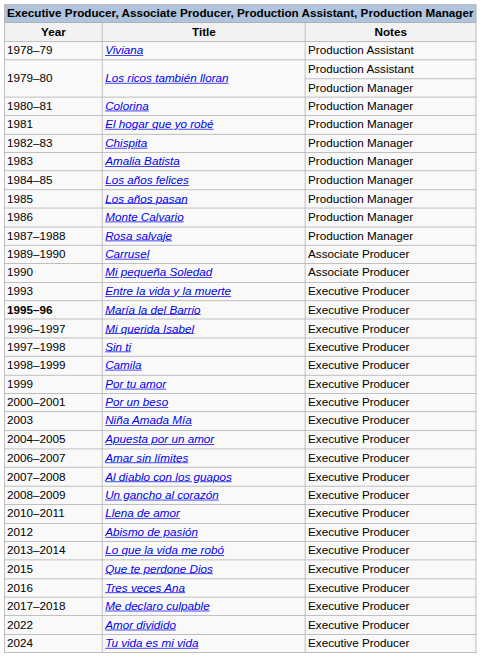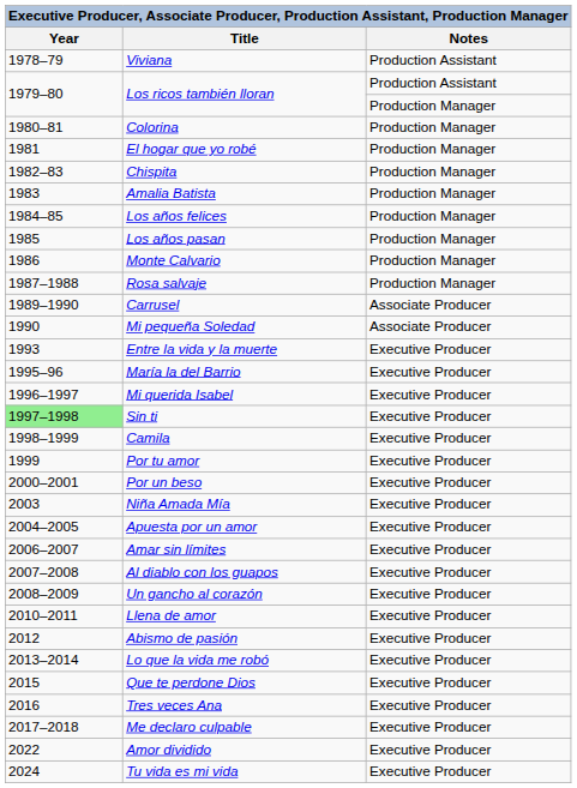María la del Barrio | Year: bold -> normal
Sin ti | Year: no background -> lightgreen background
